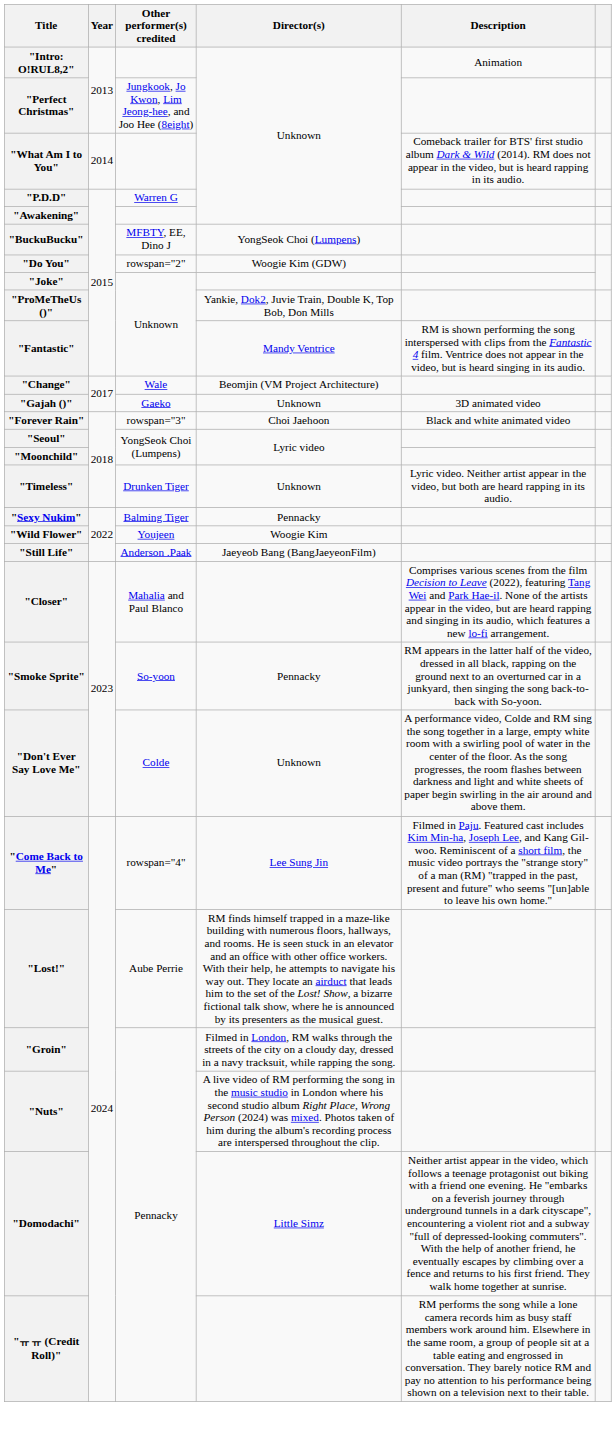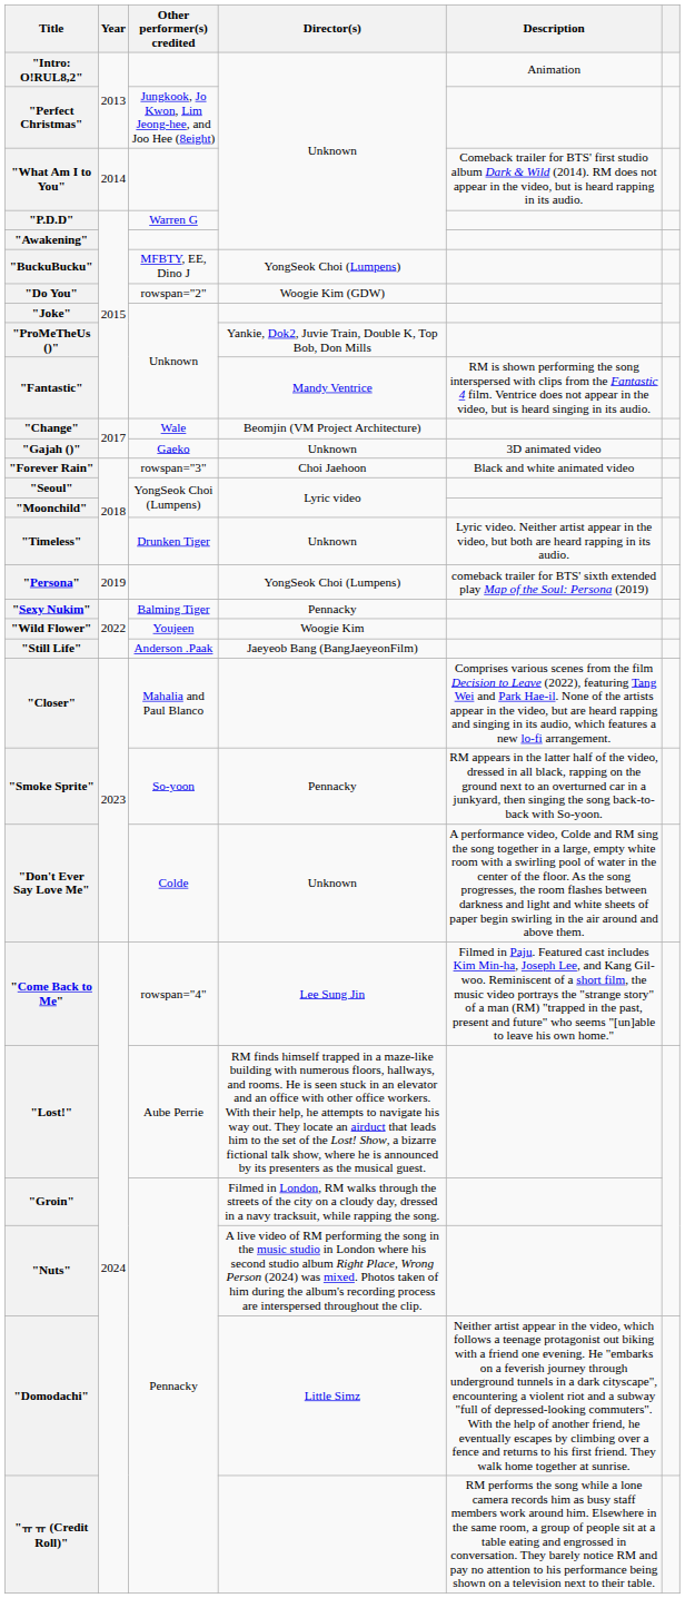+ row: "Persona" | 2019 | YongSeok Choi (Lumpens) | comeback trailer for BTS' sixth extended play Map of the Soul: Persona (2019)
